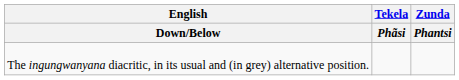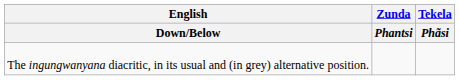columns swapped: Zunda / Phantsi <-> Tekela / Phãsi
